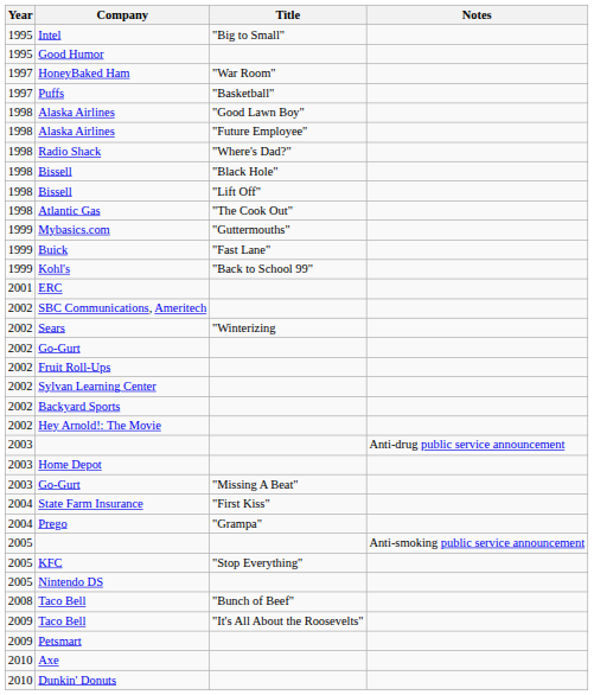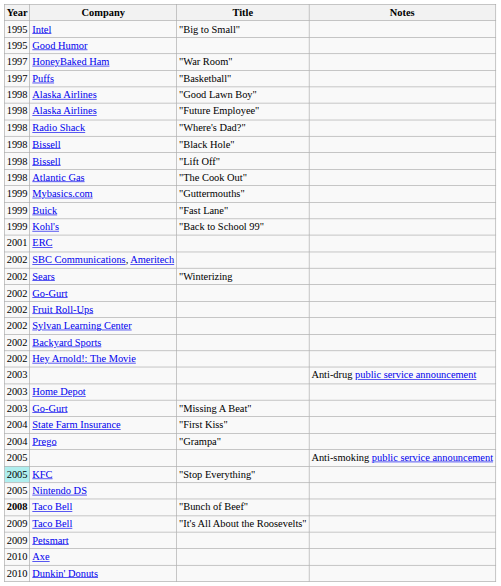KFC | Year: no background -> paleturquoise background
Taco Bell / "Bunch of Beef" | Year: normal -> bold
